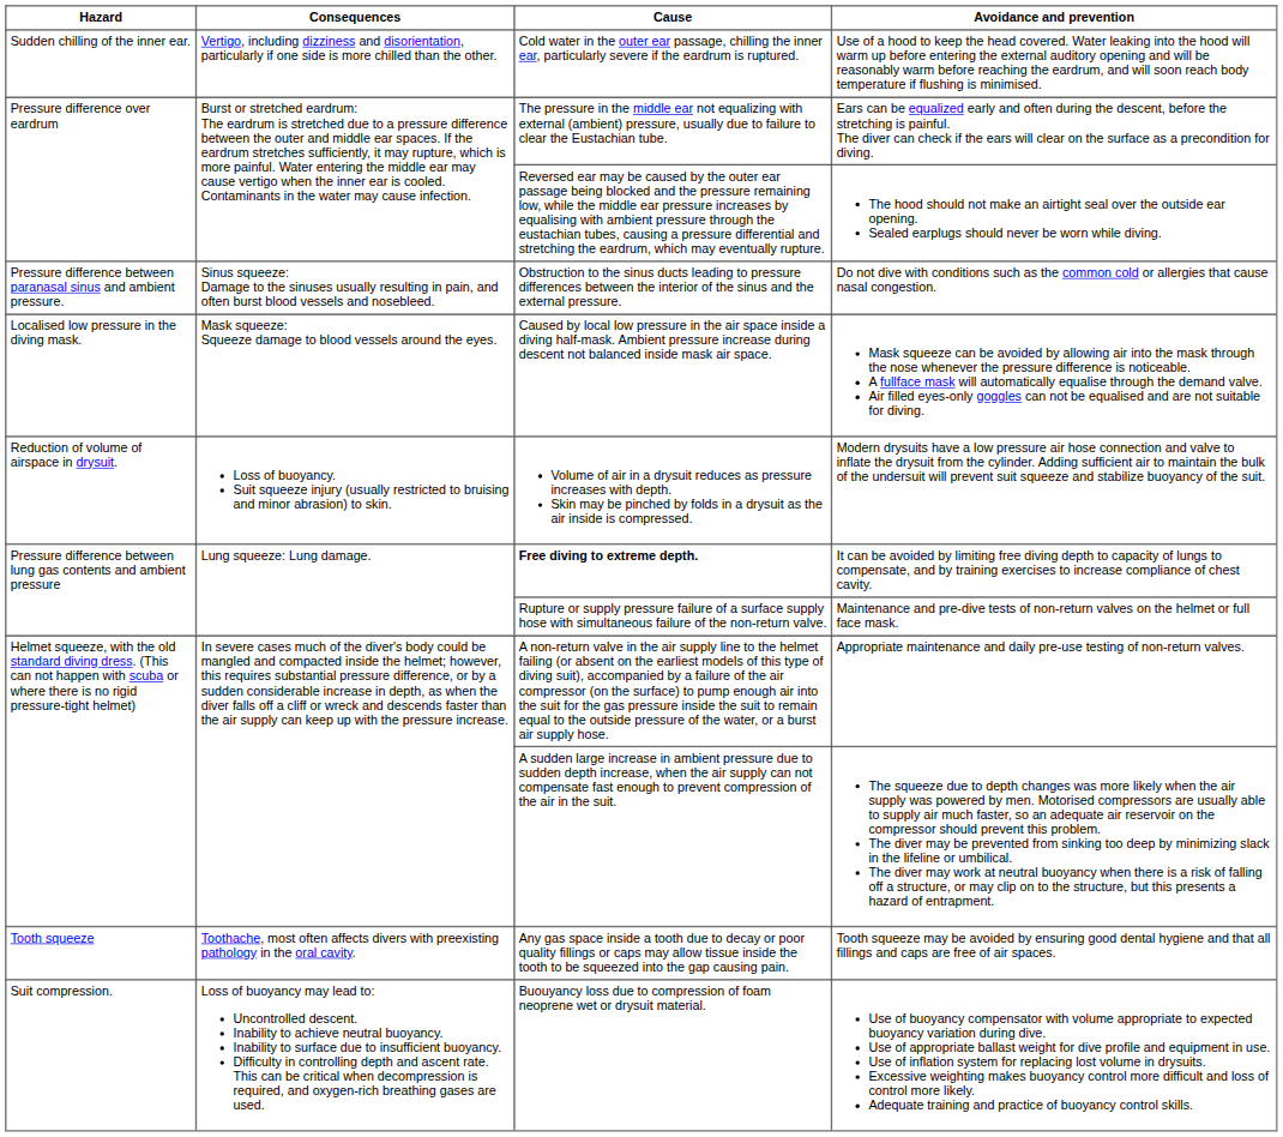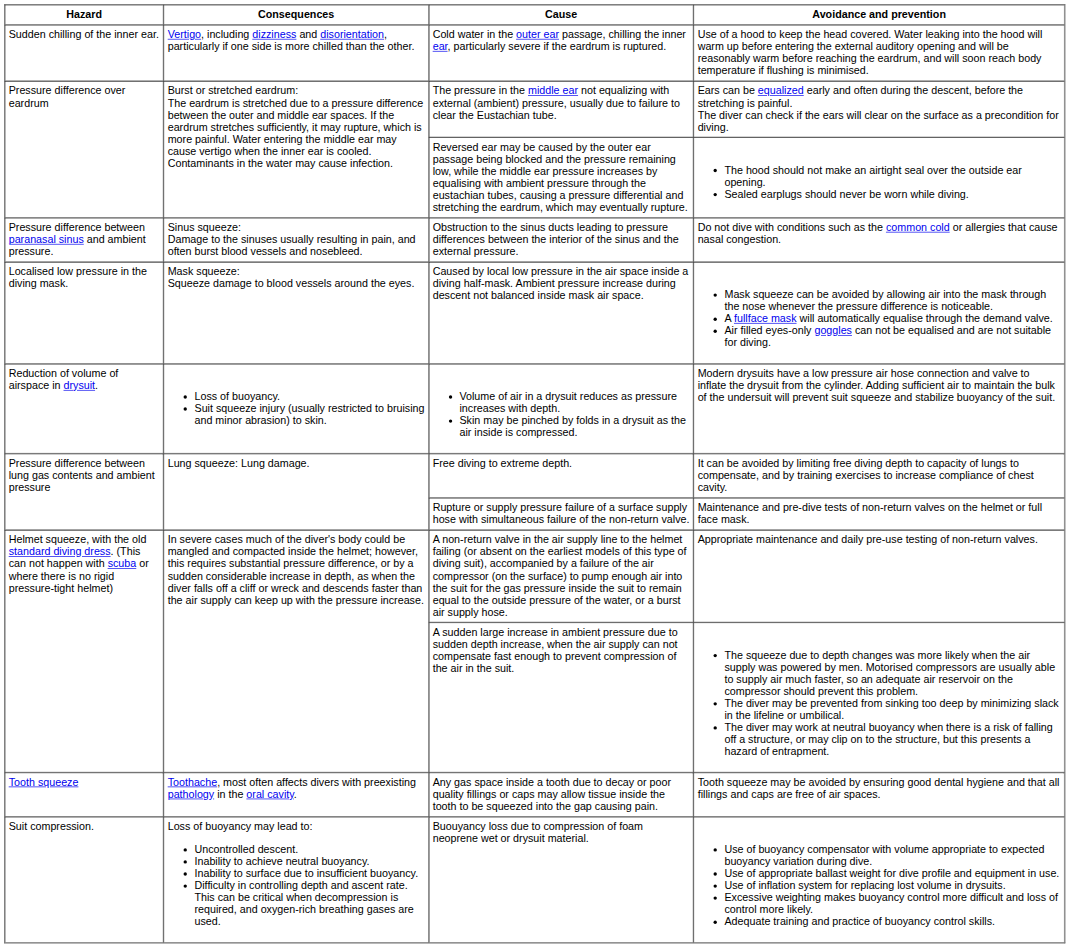Free diving to extreme depth. | Cause: bold -> normal
